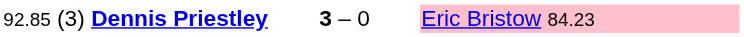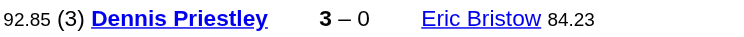92.85 (3) Dennis Priestley | column 3: pink background -> no background
